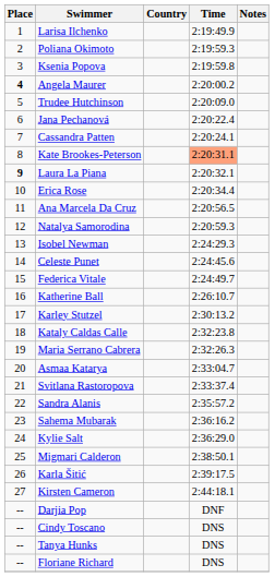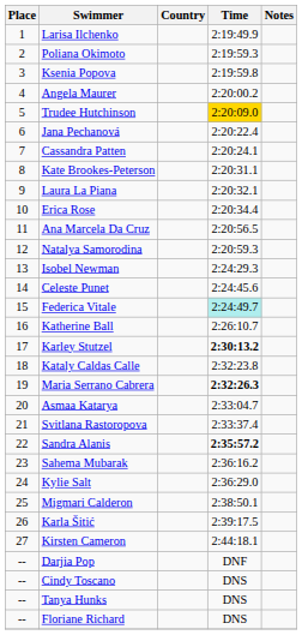Angela Maurer | Place: bold -> normal
Trudee Hutchinson | Time: no background -> gold background
Kate Brookes-Peterson | Time: lightsalmon background -> no background
Laura La Piana | Place: bold -> normal
Federica Vitale | Time: no background -> paleturquoise background
Karley Stutzel | Time: normal -> bold
Maria Serrano Cabrera | Time: normal -> bold
Sandra Alanis | Time: normal -> bold
